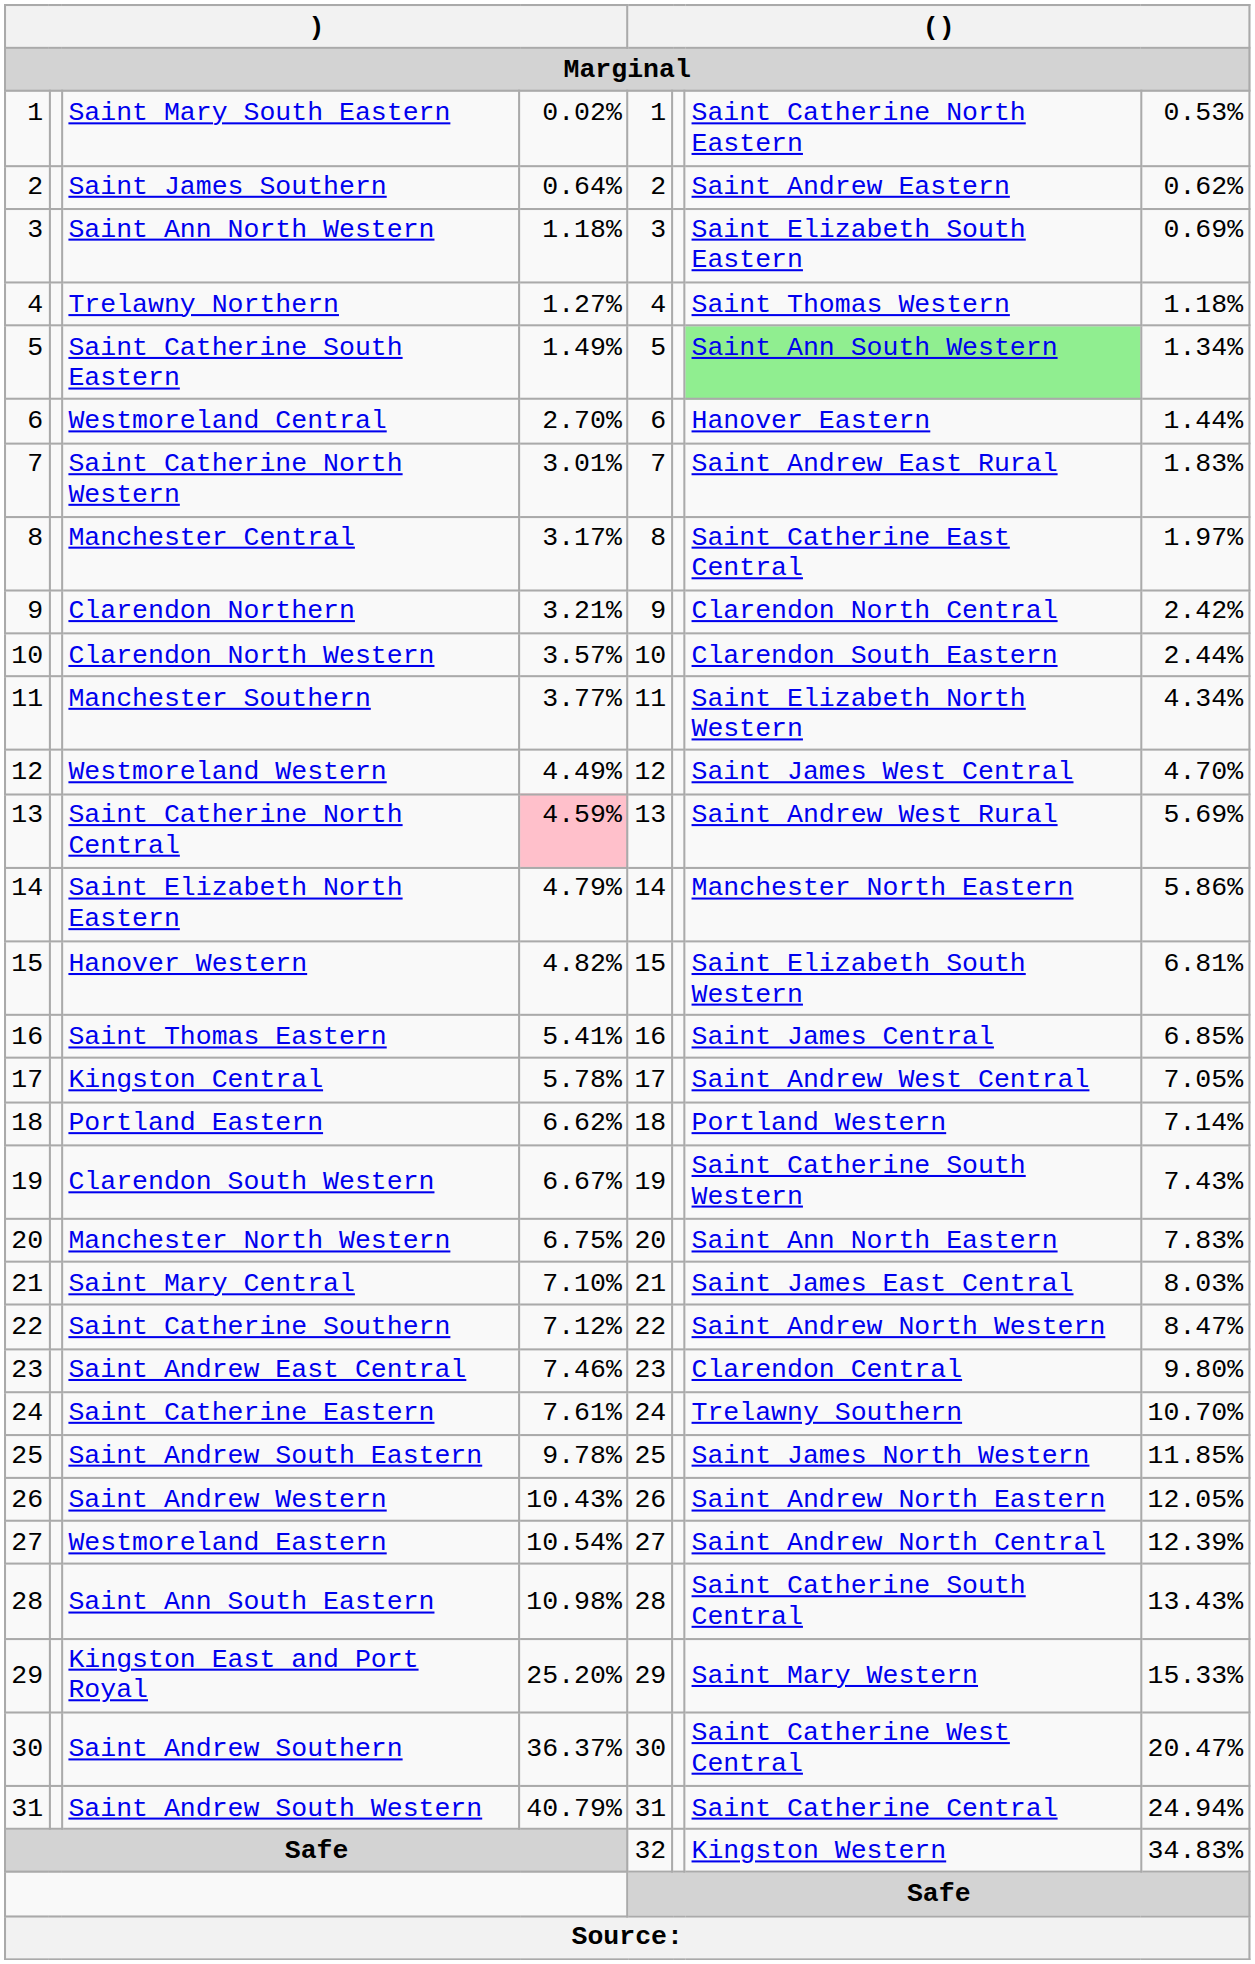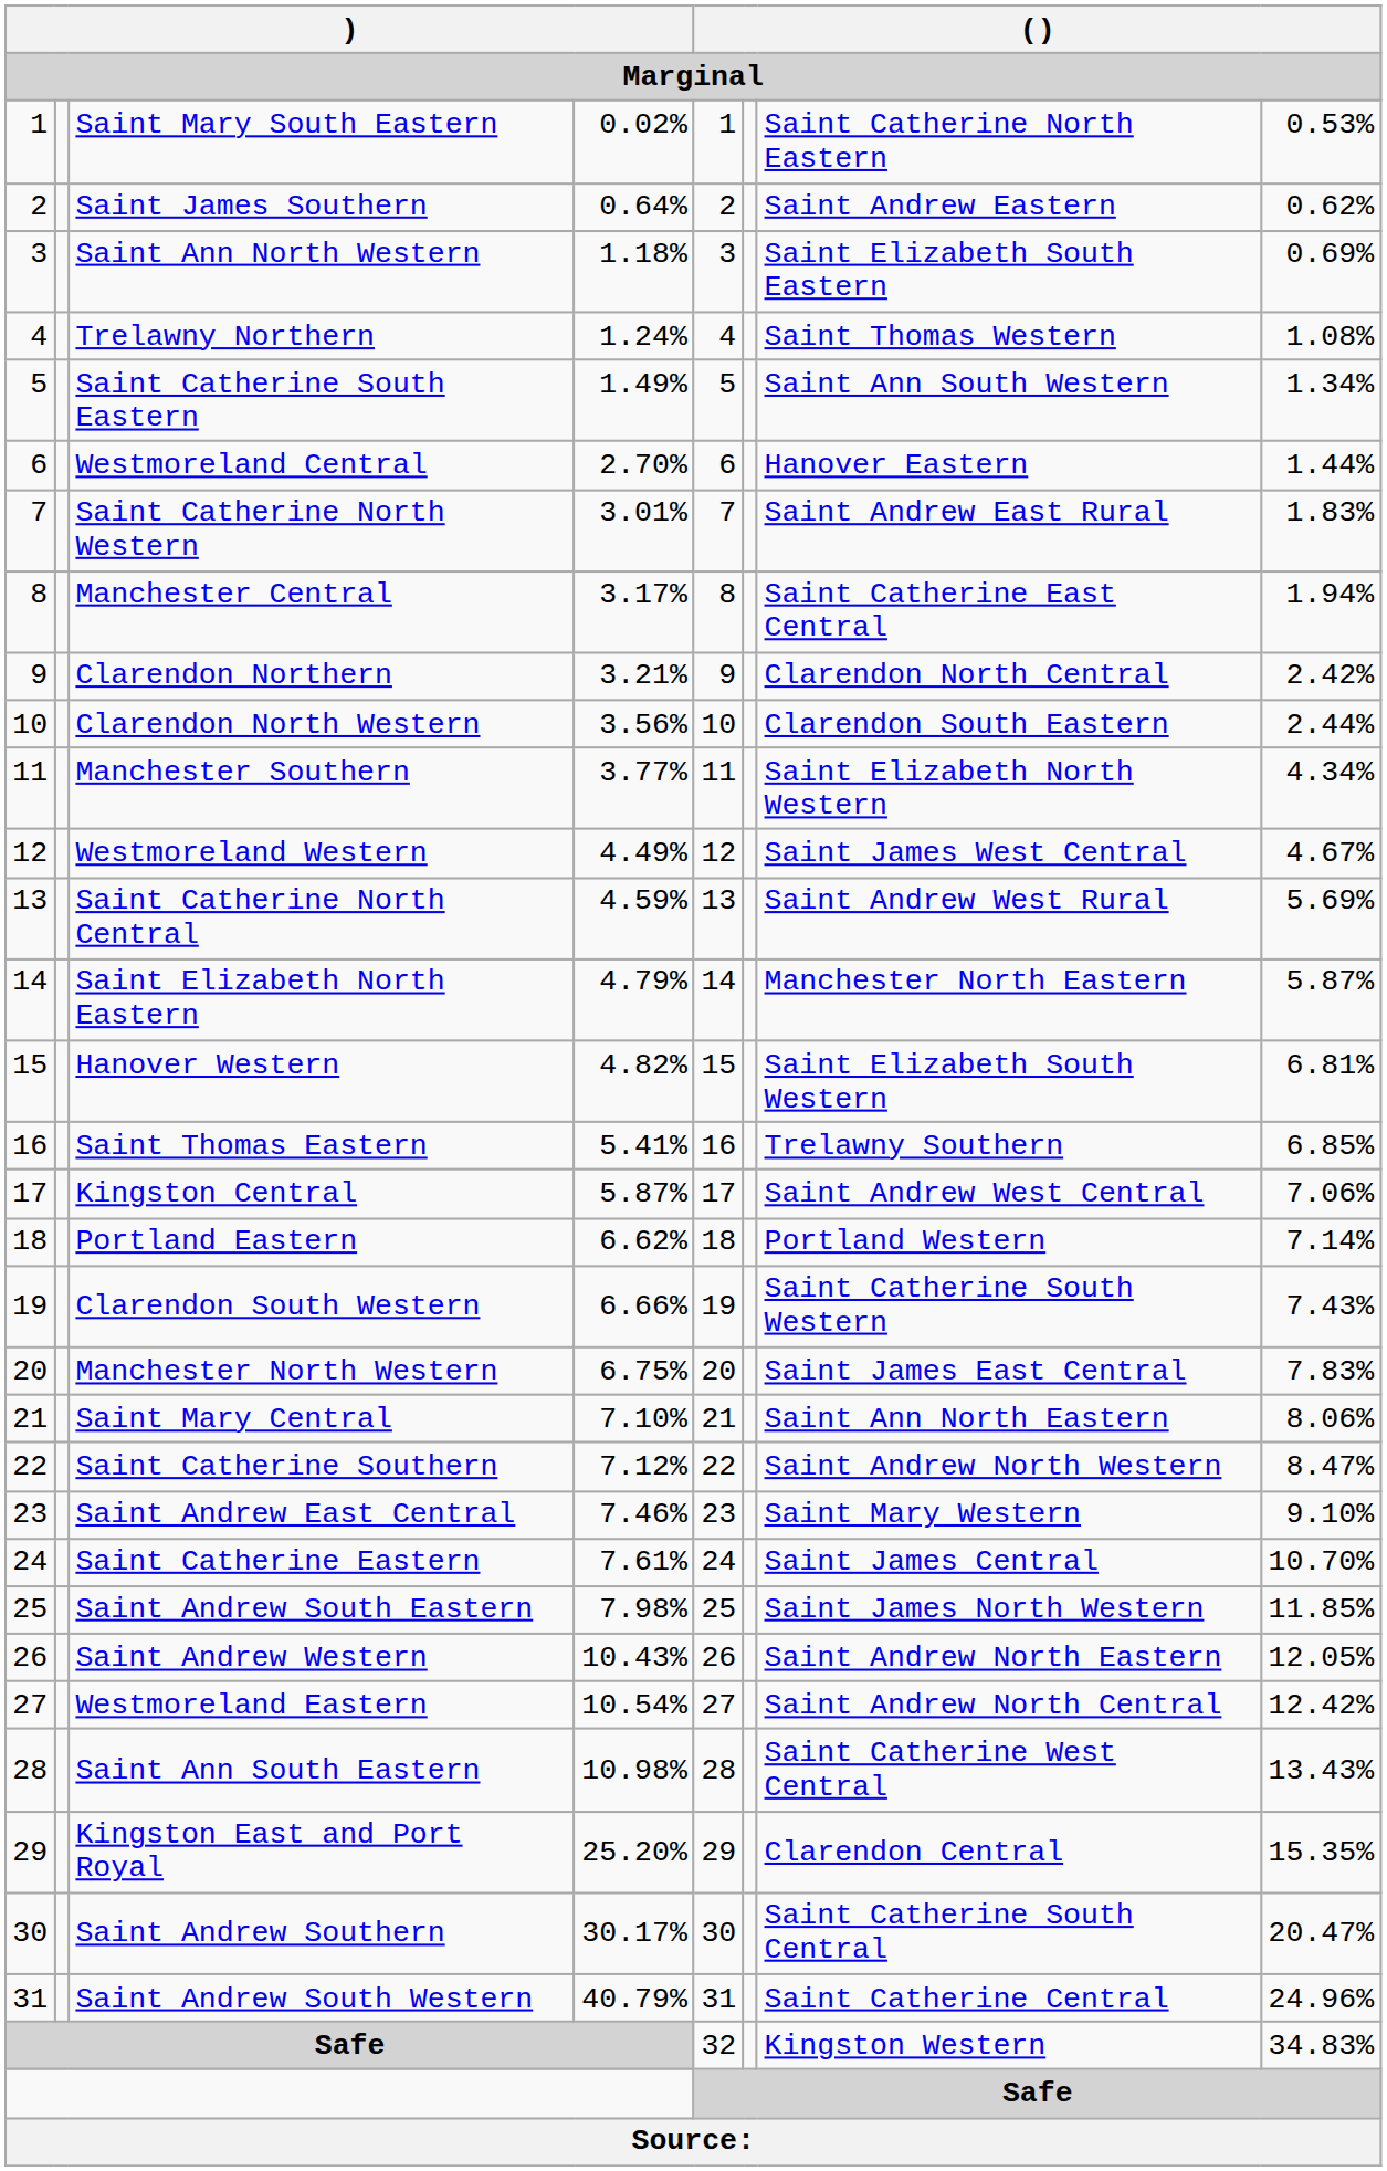Trelawny Northern | column 4: 1.27% -> 1.24%
Trelawny Northern | column 8: 1.18% -> 1.08%
Saint Catherine South Eastern | column 7: lightgreen background -> no background
Manchester Central | column 8: 1.97% -> 1.94%
Clarendon North Western | column 4: 3.57% -> 3.56%
Westmoreland Western | column 8: 4.70% -> 4.67%
Saint Catherine North Central | column 4: pink background -> no background
Saint Elizabeth North Eastern | column 8: 5.86% -> 5.87%
Saint Thomas Eastern | column 7: Saint James Central -> Trelawny Southern
Kingston Central | column 4: 5.78% -> 5.87%
Kingston Central | column 8: 7.05% -> 7.06%
Clarendon South Western | column 4: 6.67% -> 6.66%
Manchester North Western | column 7: Saint Ann North Eastern -> Saint James East Central
Saint Mary Central | column 7: Saint James East Central -> Saint Ann North Eastern
Saint Mary Central | column 8: 8.03% -> 8.06%
Saint Andrew East Central | column 7: Clarendon Central -> Saint Mary Western
Saint Andrew East Central | column 8: 9.80% -> 9.10%
Saint Catherine Eastern | column 7: Trelawny Southern -> Saint James Central
Saint Andrew South Eastern | column 4: 9.78% -> 7.98%
Westmoreland Eastern | column 8: 12.39% -> 12.42%
Saint Ann South Eastern | column 7: Saint Catherine South Central -> Saint Catherine West Central
Kingston East and Port Royal | column 7: Saint Mary Western -> Clarendon Central
Kingston East and Port Royal | column 8: 15.33% -> 15.35%
Saint Andrew Southern | column 4: 36.37% -> 30.17%
Saint Andrew Southern | column 7: Saint Catherine West Central -> Saint Catherine South Central
Saint Andrew South Western | column 8: 24.94% -> 24.96%
